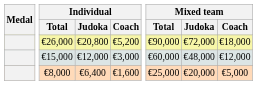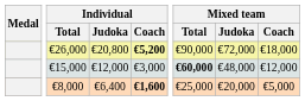€26,000 | Individual / Coach: normal -> bold
€15,000 | Mixed team / Total: normal -> bold
€8,000 | Individual / Coach: normal -> bold
